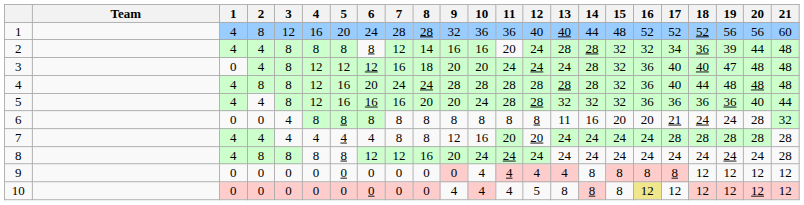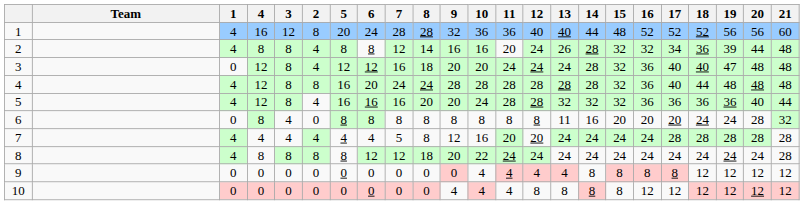columns swapped: 2 <-> 4
row 3 | 13: 28 -> 26
row 7 | 17: 21 -> 20
row 8 | 7: 8 -> 5
row 9 | 8: 16 -> 18
row 9 | 10: 24 -> 22
row 11 | 12: 5 -> 8
row 11 | 16: khaki background -> no background
